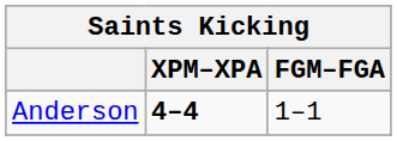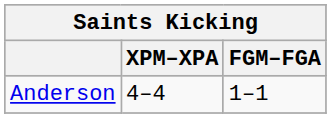Anderson | XPM–XPA: bold -> normal
